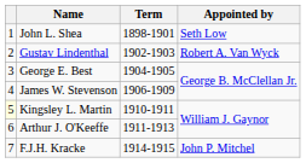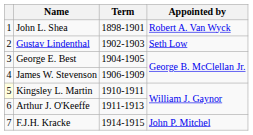John L. Shea | Appointed by: Seth Low -> Robert A. Van Wyck
Gustav Lindenthal | Appointed by: Robert A. Van Wyck -> Seth Low
